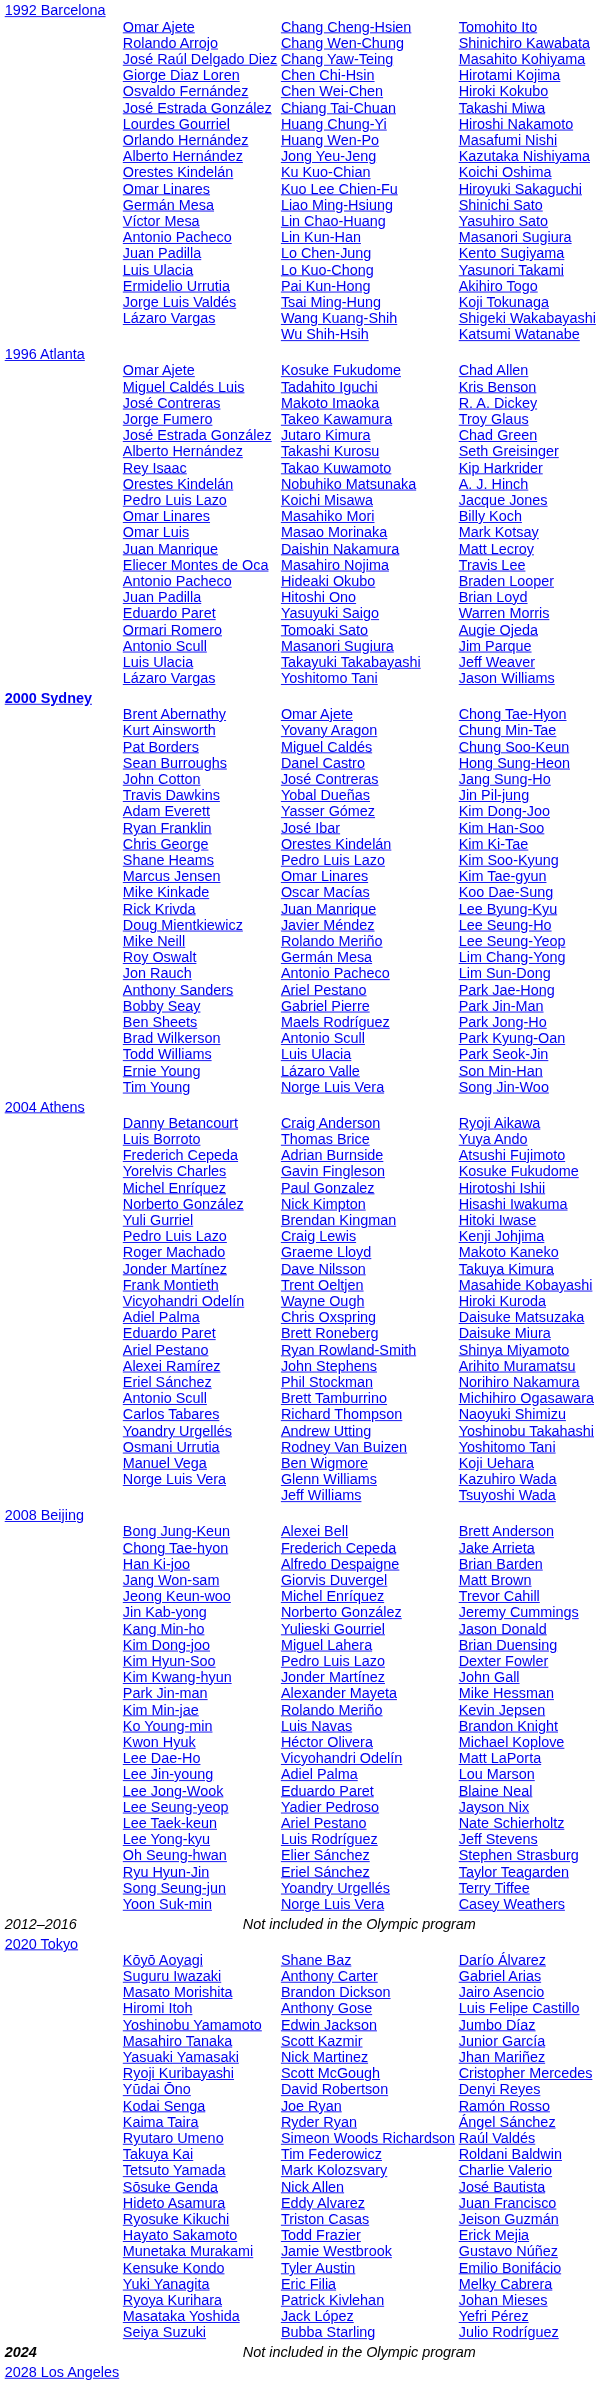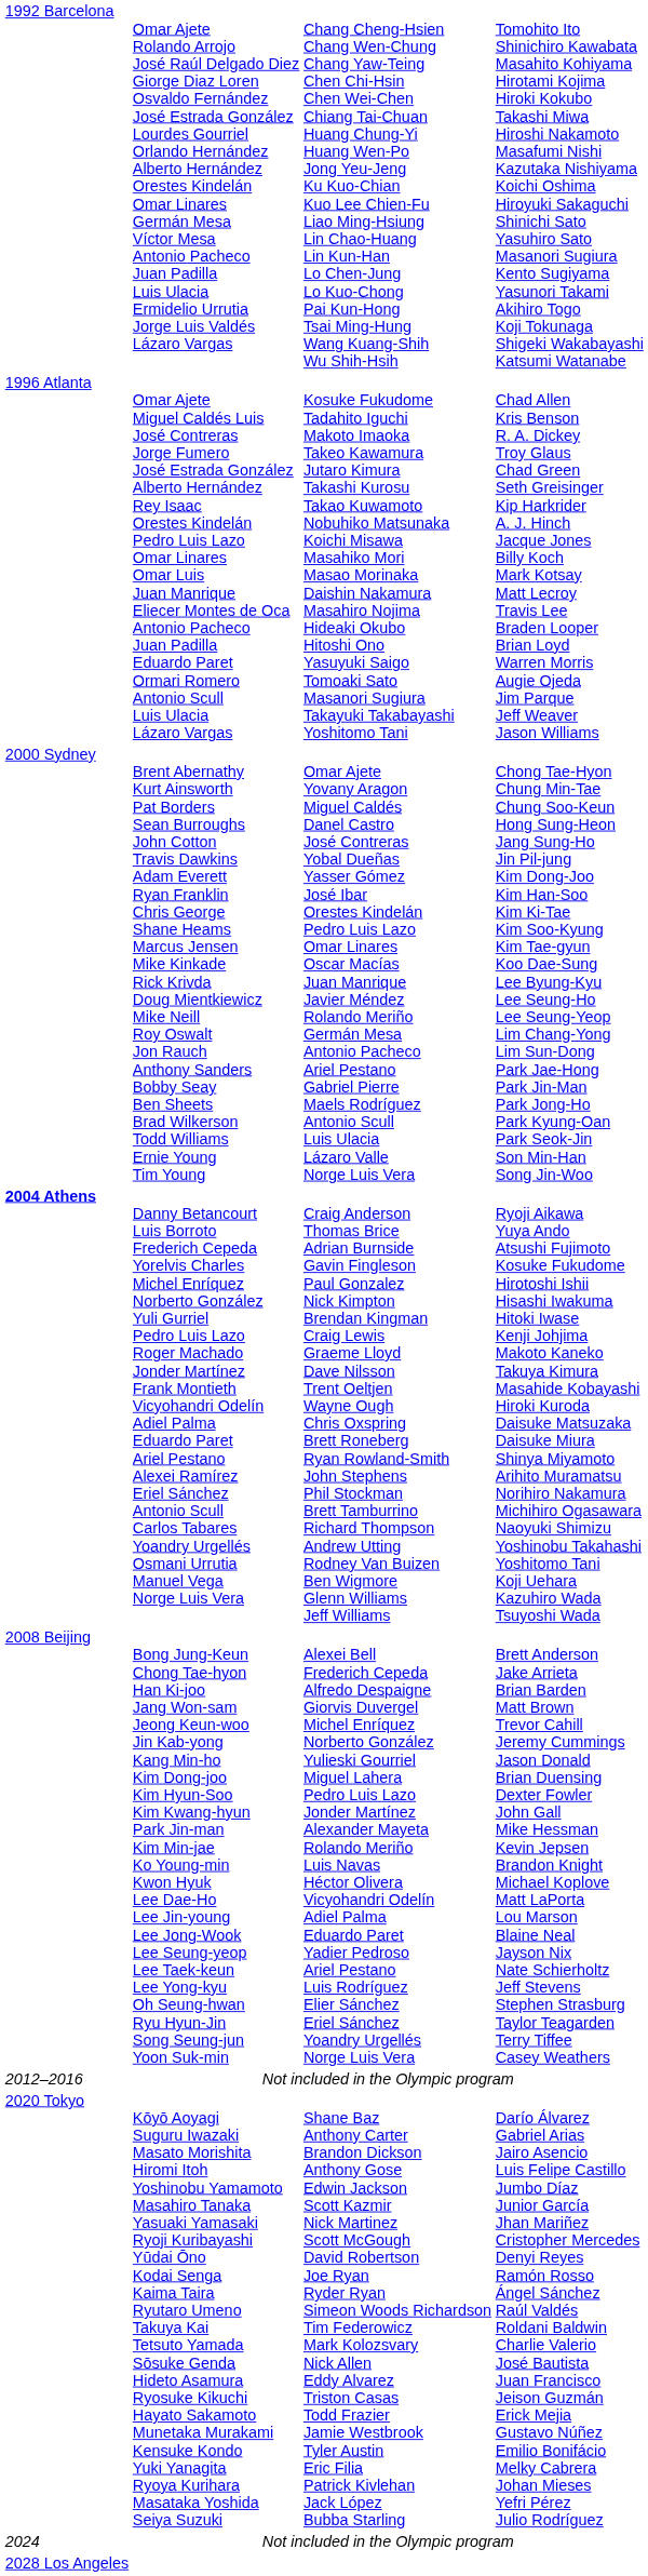2000 Sydney | column 1: bold -> normal
2004 Athens | column 1: normal -> bold
2024 | column 1: bold -> normal
